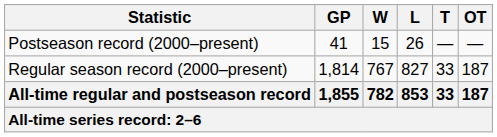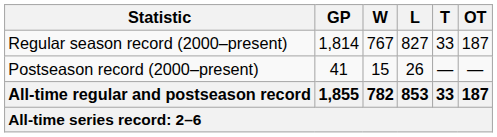rows swapped: Regular season record (2000–present) <-> Postseason record (2000–present)
